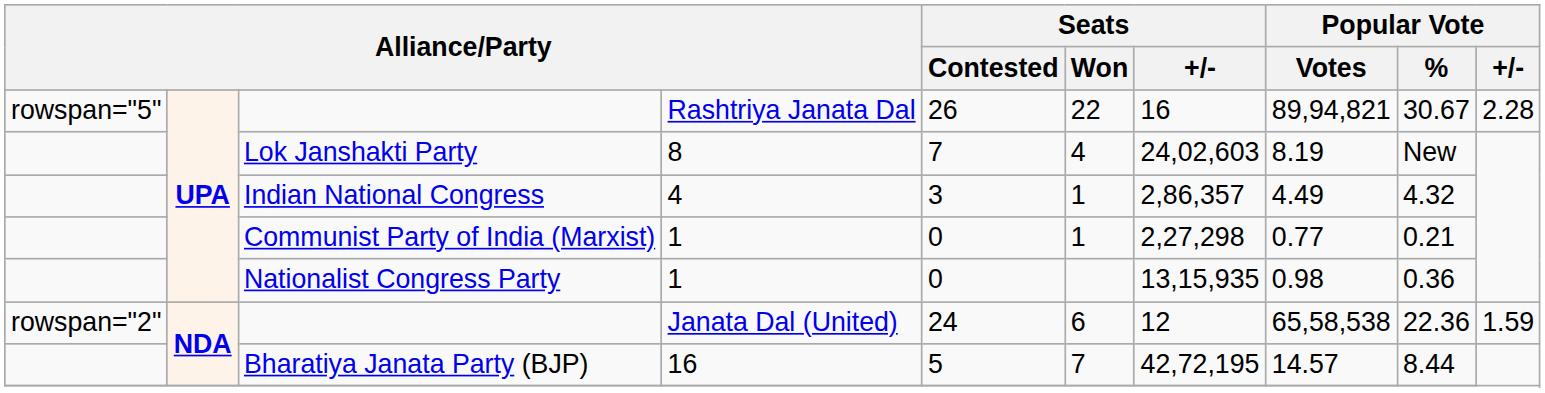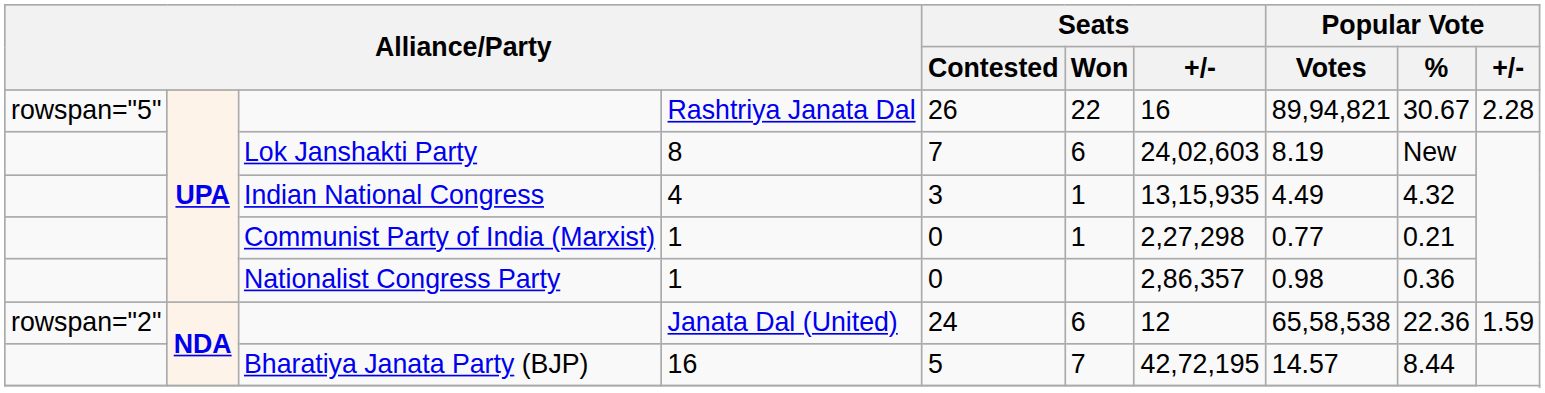Lok Janshakti Party | Seats / Won: 4 -> 6
Indian National Congress | Seats / +/-: 2,86,357 -> 13,15,935
Nationalist Congress Party | Seats / +/-: 13,15,935 -> 2,86,357
